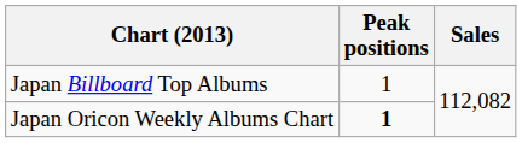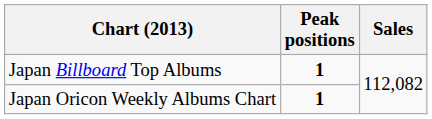Japan Billboard Top Albums | Peak positions: normal -> bold
